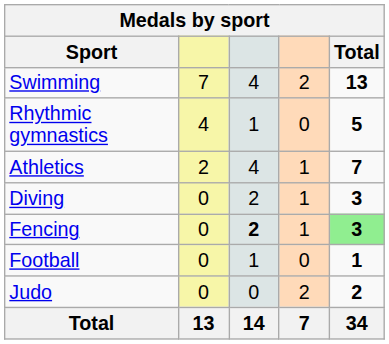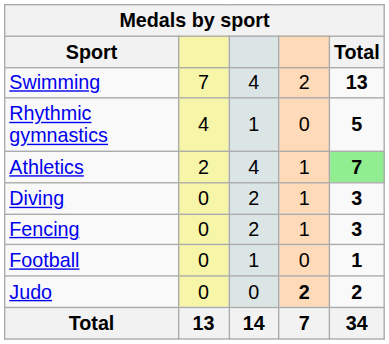Athletics | Total: no background -> lightgreen background
Fencing | column 3: bold -> normal
Fencing | Total: lightgreen background -> no background
Judo | column 4: normal -> bold
